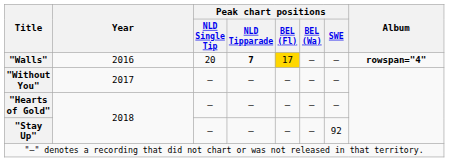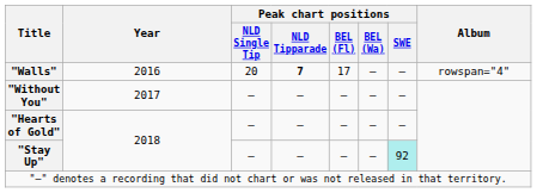"Walls" | Peak chart positions / BEL (Fl): gold background -> no background
"Walls" | Album: bold -> normal
"Stay Up" | Peak chart positions / SWE: no background -> paleturquoise background
